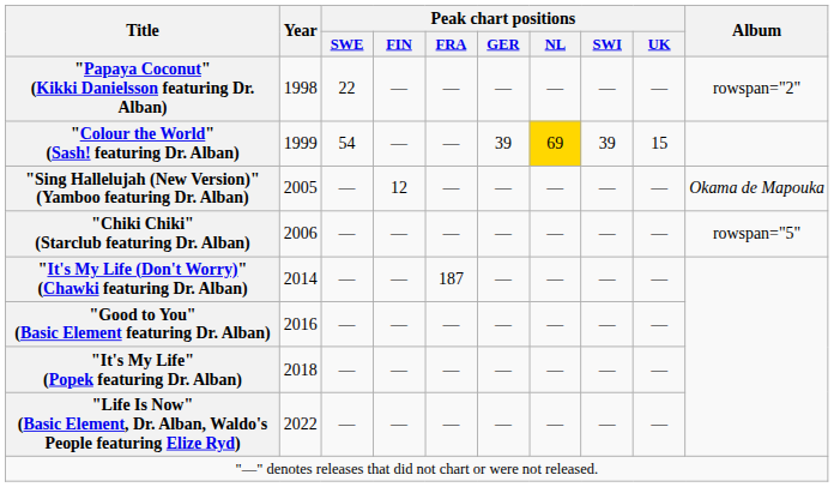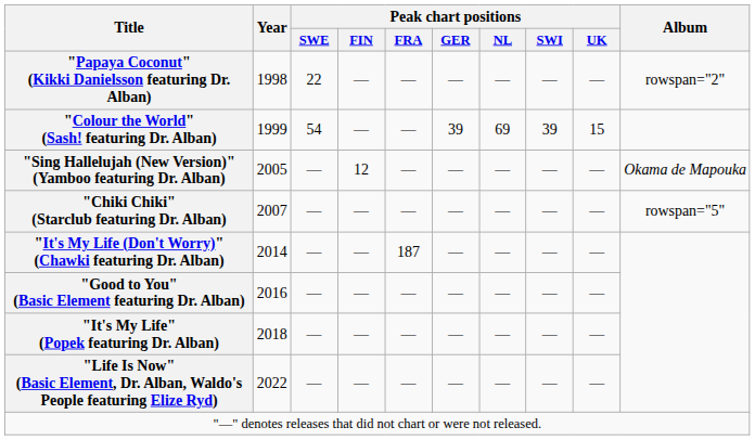"Colour the World" (Sash! featuring Dr. Alban) | Peak chart positions / NL: gold background -> no background
"Chiki Chiki" (Starclub featuring Dr. Alban) | Year: 2006 -> 2007
